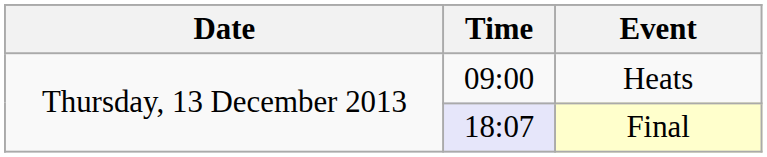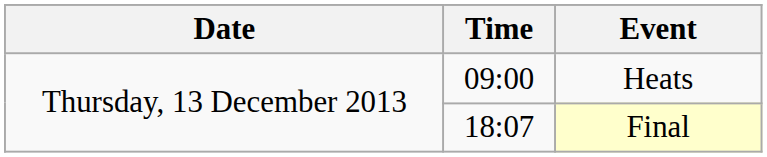Final | Time: lavender background -> no background
